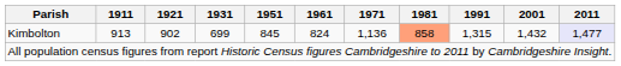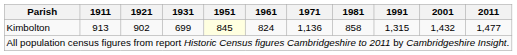Kimbolton | 1951: no background -> lightyellow background
Kimbolton | 1981: lightsalmon background -> no background
Kimbolton | 2011: lavender background -> no background
